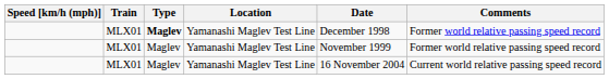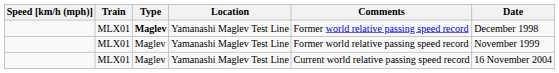columns swapped: Date <-> Comments
